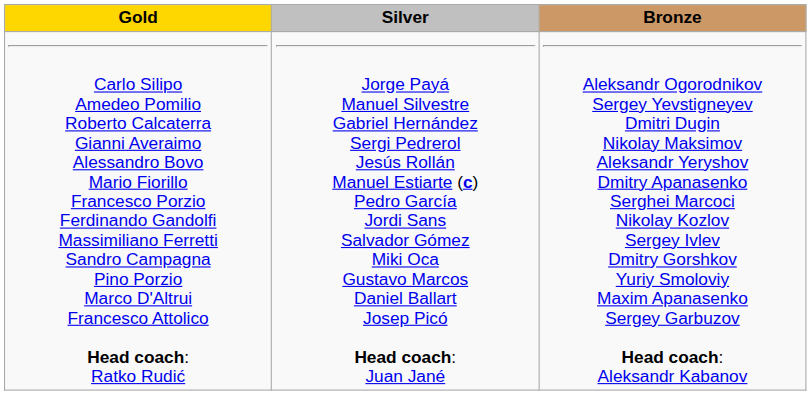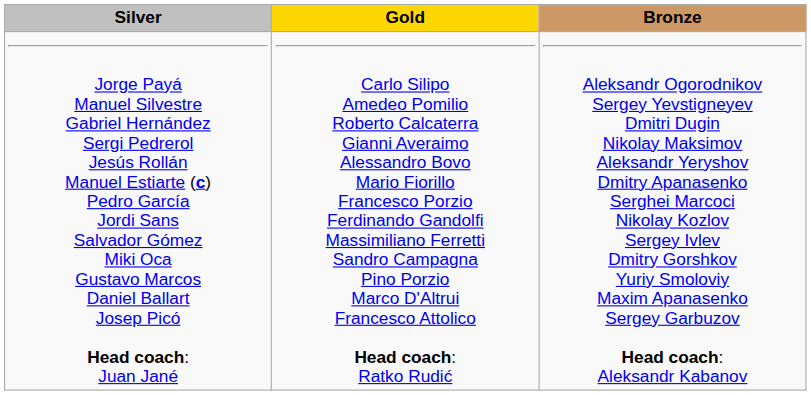columns swapped: Gold <-> Silver
